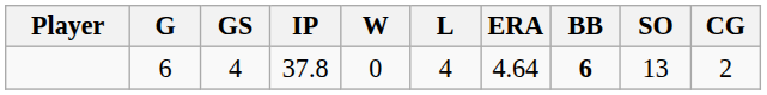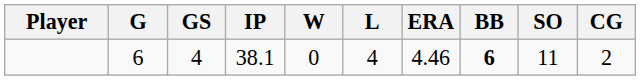row 2 | IP: 37.8 -> 38.1
row 2 | ERA: 4.64 -> 4.46
row 2 | SO: 13 -> 11
